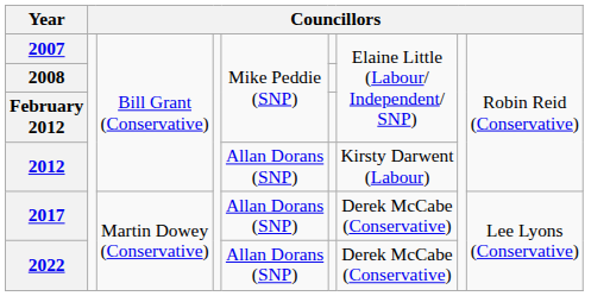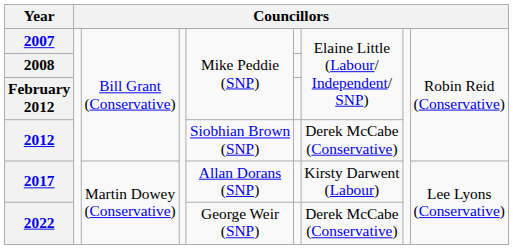2012 | column 5: Allan Dorans (SNP) -> Siobhian Brown (SNP)
2012 | column 7: Kirsty Darwent (Labour) -> Derek McCabe (Conservative)
2017 | column 7: Derek McCabe (Conservative) -> Kirsty Darwent (Labour)
2022 | column 5: Allan Dorans (SNP) -> George Weir (SNP)
